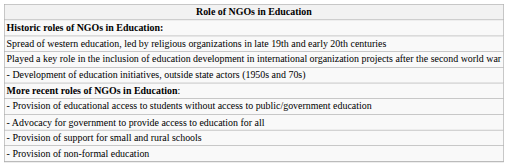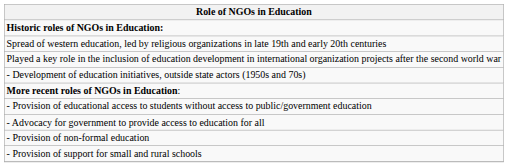row 9 | column 1: - Provision of support for small and rural schools -> - Provision of non-formal education
row 10 | column 1: - Provision of non-formal education -> - Provision of support for small and rural schools
